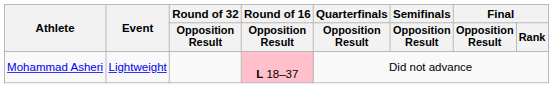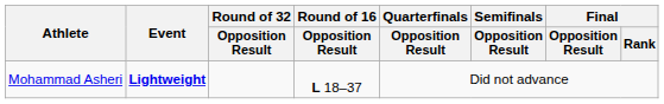Mohammad Asheri | Event: normal -> bold
Mohammad Asheri | Round of 16 / Opposition Result: pink background -> no background
